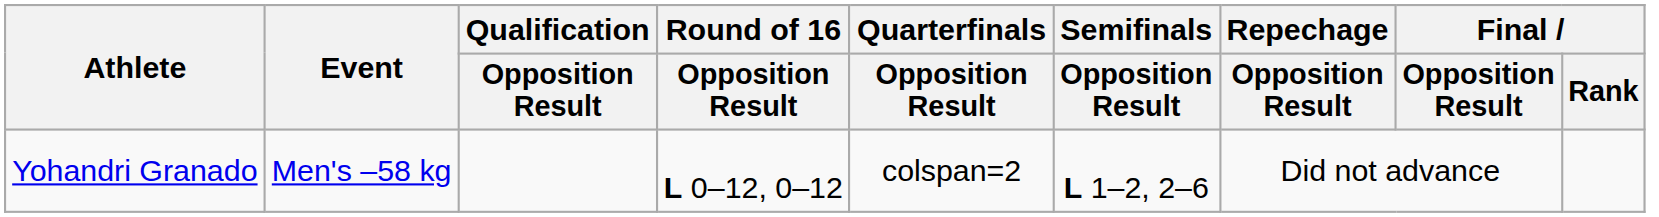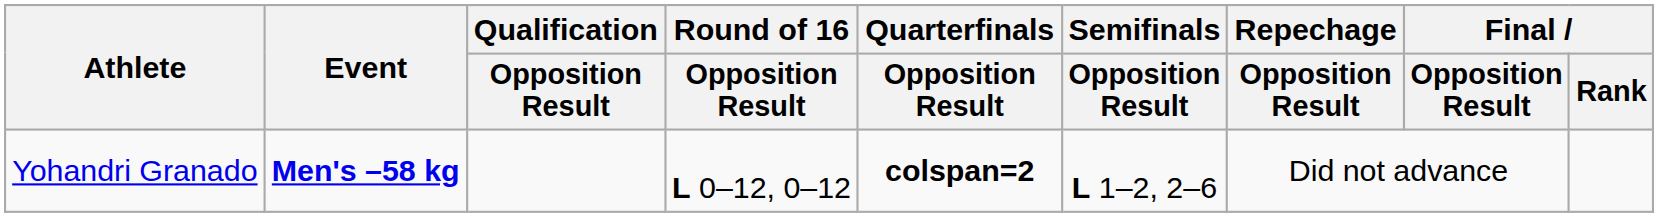Yohandri Granado | Event: normal -> bold
Yohandri Granado | Quarterfinals / Opposition Result: normal -> bold
